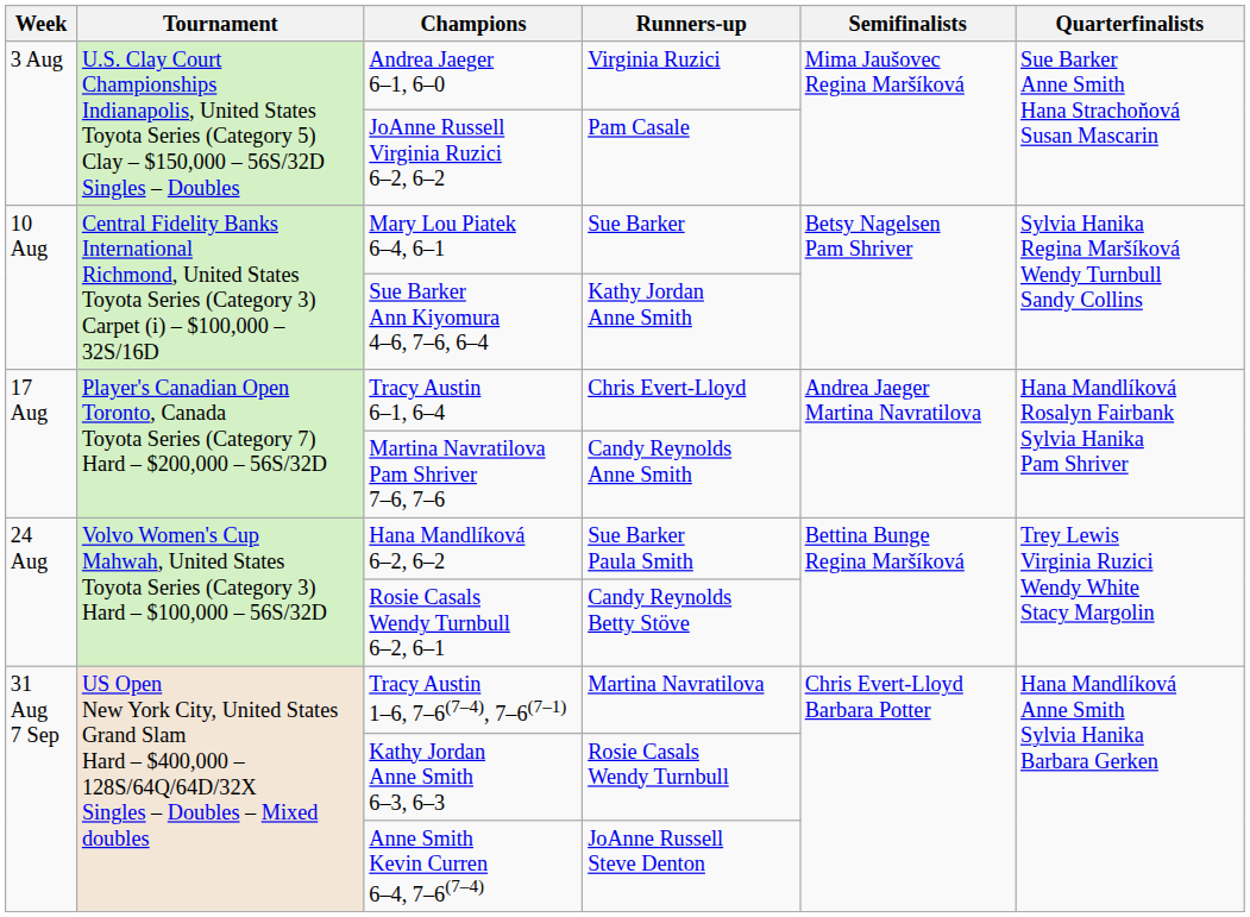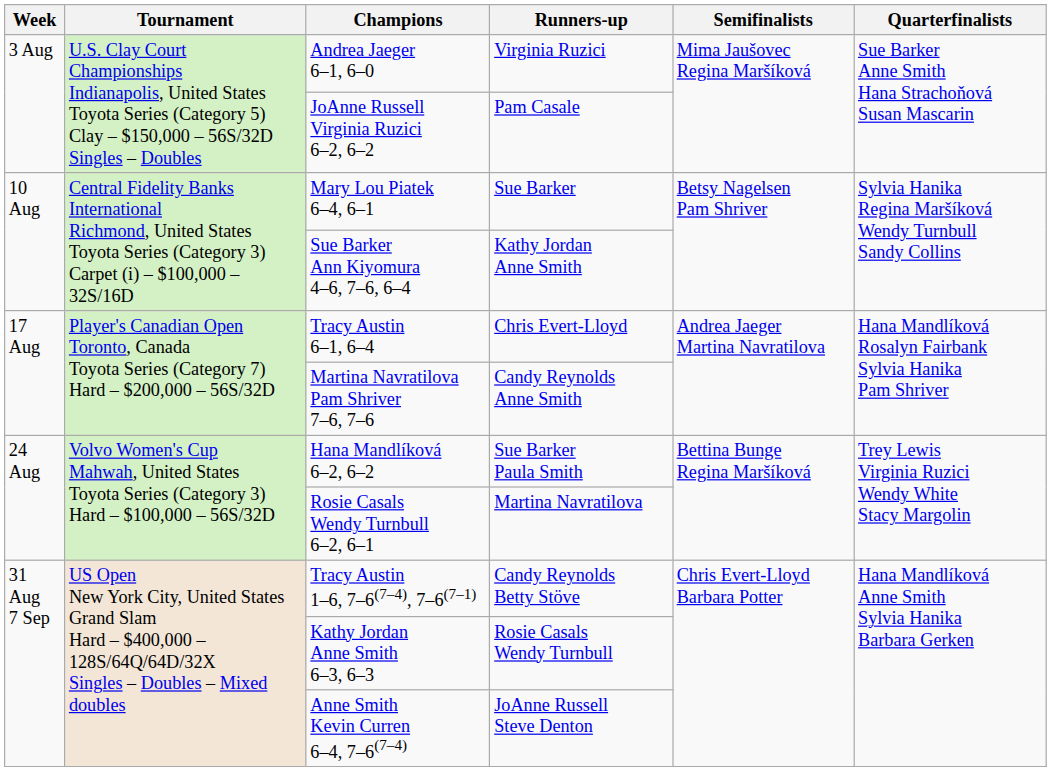Rosie Casals Wendy Turnbull 6–2, 6–1 | Runners-up: Candy Reynolds Betty Stöve -> Martina Navratilova
Tracy Austin 1–6, 7–6(7–4), 7–6(7–1) | Runners-up: Martina Navratilova -> Candy Reynolds Betty Stöve
